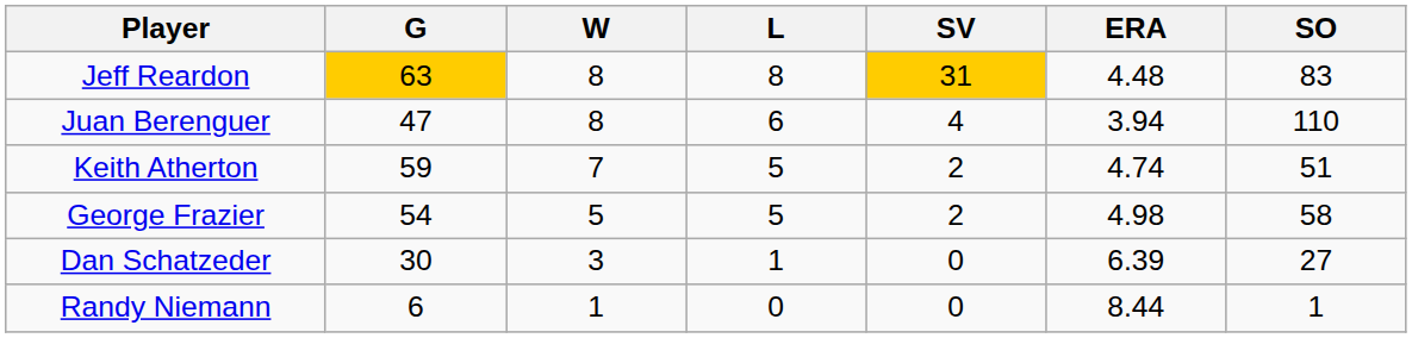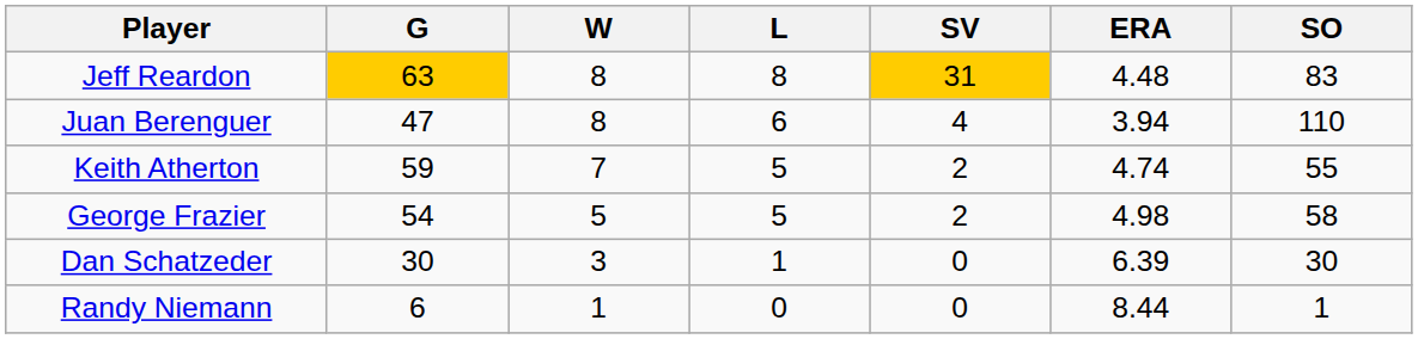Keith Atherton | SO: 51 -> 55
Dan Schatzeder | SO: 27 -> 30
